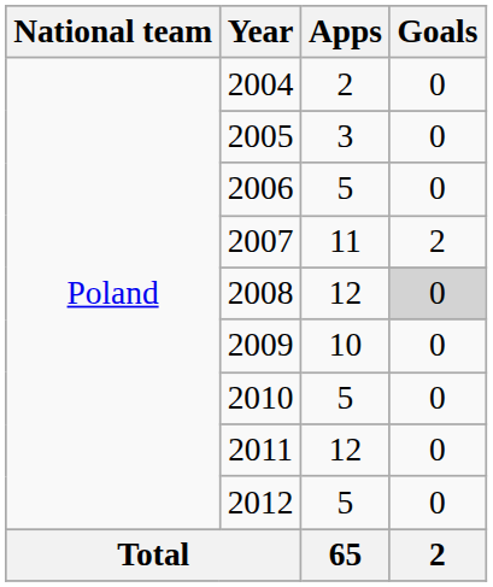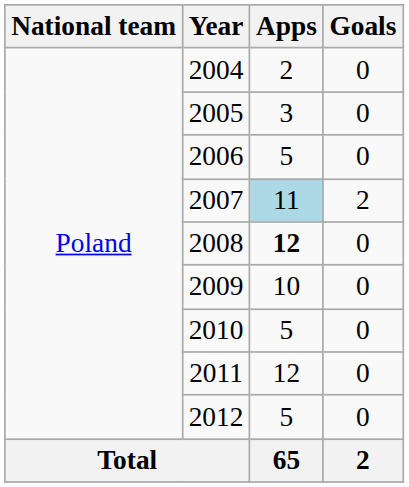2007 | Apps: no background -> lightblue background
2008 | Apps: normal -> bold
2008 | Goals: lightgrey background -> no background
